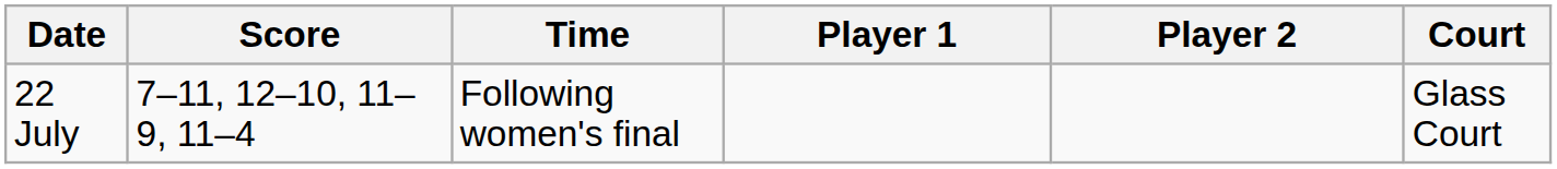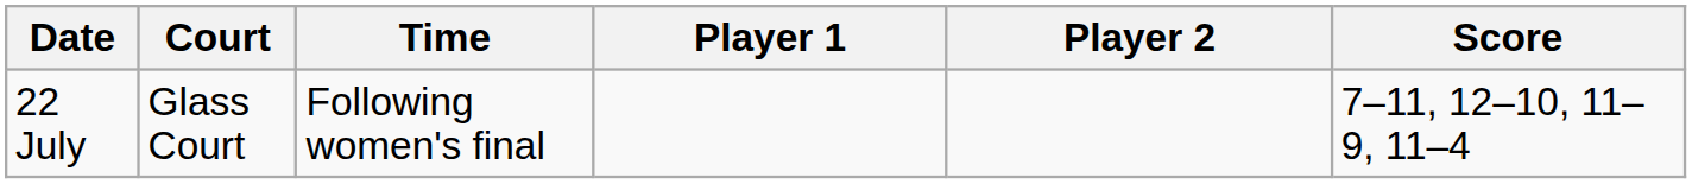columns swapped: Court <-> Score
